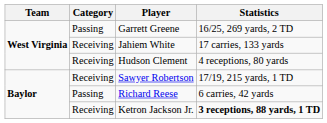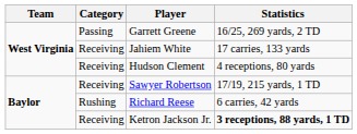Richard Reese | Category: Passing -> Rushing
